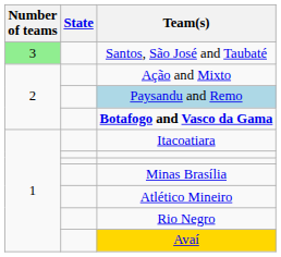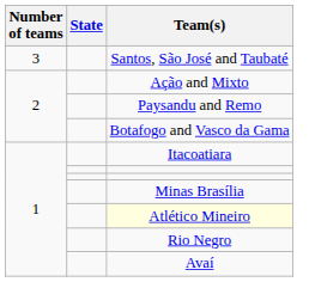Santos, São José and Taubaté | Number of teams: lightgreen background -> no background
Paysandu and Remo | Team(s): lightblue background -> no background
Botafogo and Vasco da Gama | Team(s): bold -> normal
Atlético Mineiro | Team(s): no background -> lightyellow background
Avaí | Team(s): gold background -> no background
